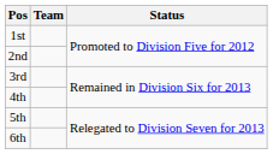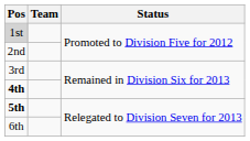1st | Pos: no background -> lightgrey background
4th | Pos: normal -> bold
5th | Pos: normal -> bold
